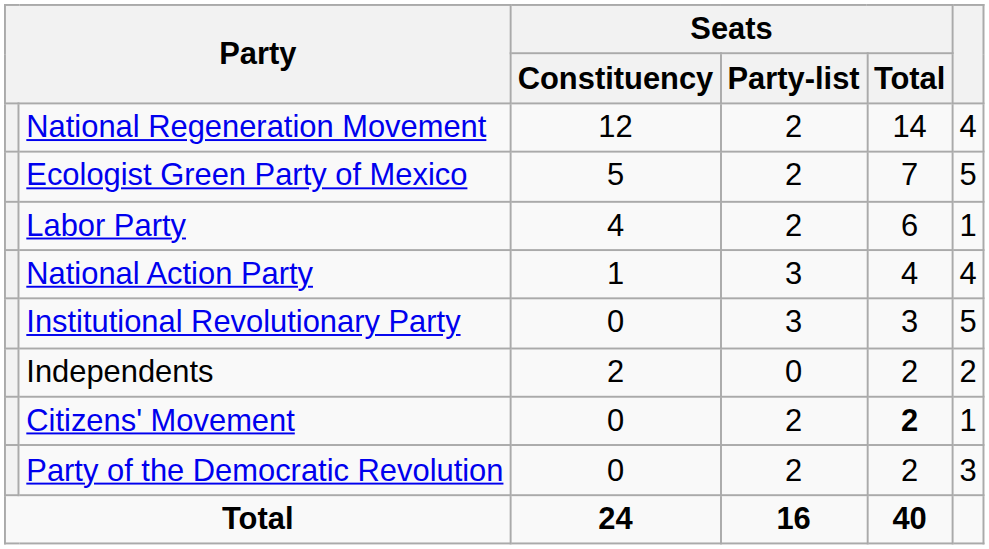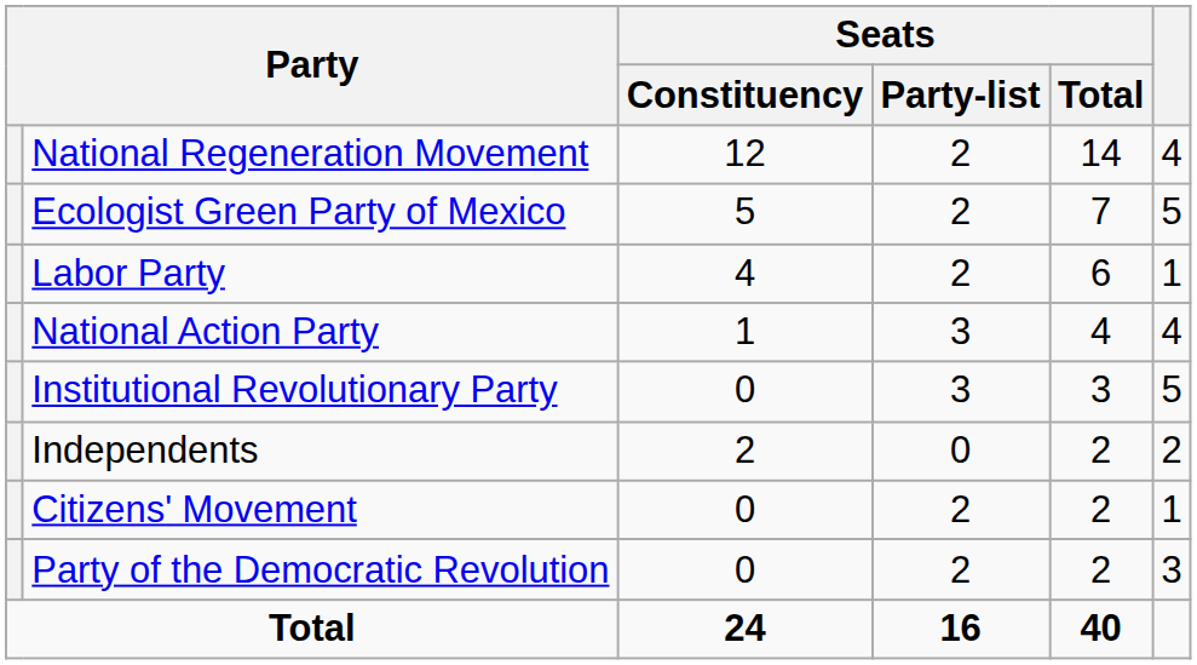Citizens' Movement | Seats / Total: bold -> normal
